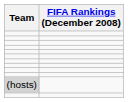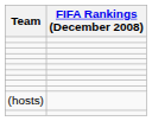row 12 | Team: lightgrey background -> no background
